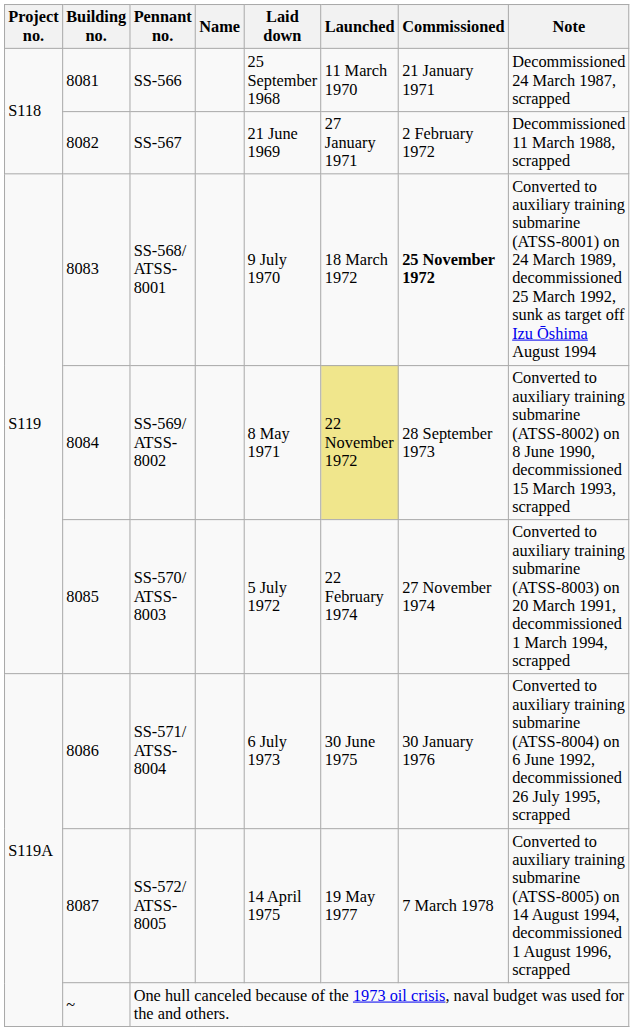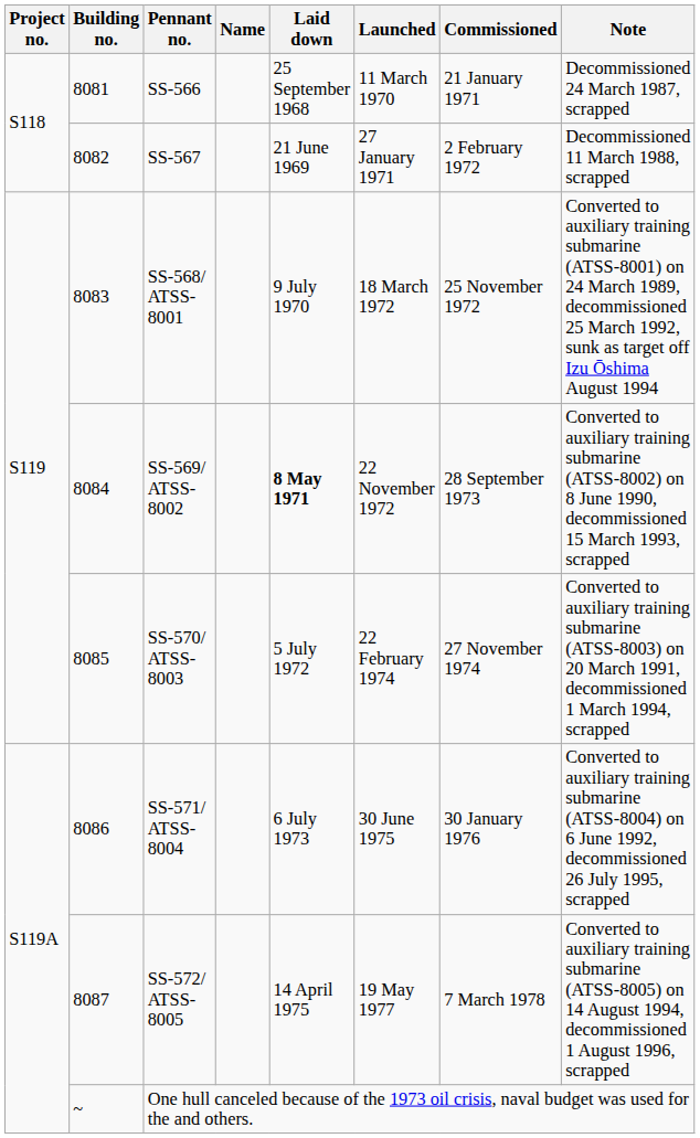SS-568/ ATSS-8001 | Commissioned: bold -> normal
SS-569/ ATSS-8002 | Laid down: normal -> bold
SS-569/ ATSS-8002 | Launched: khaki background -> no background
